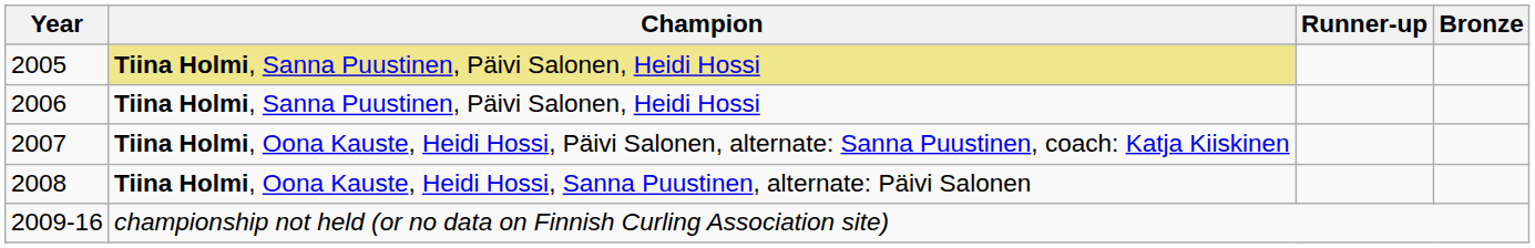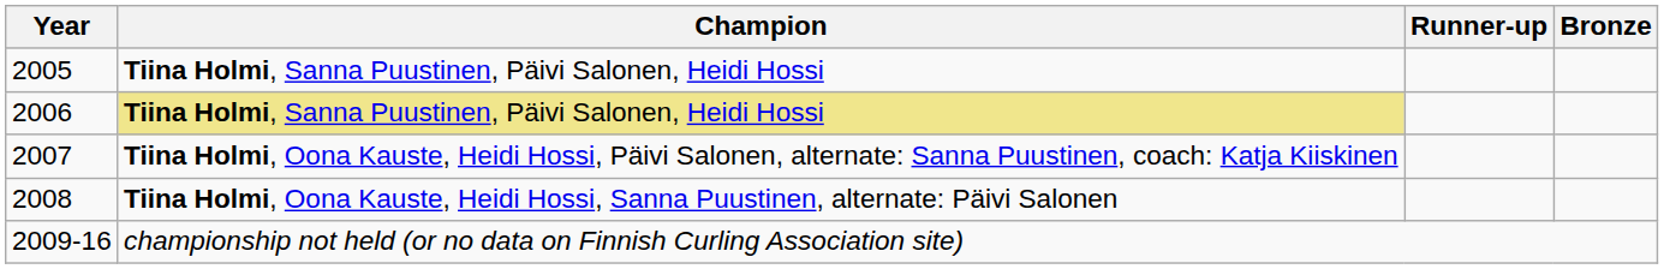2005 | Champion: khaki background -> no background
2006 | Champion: no background -> khaki background
